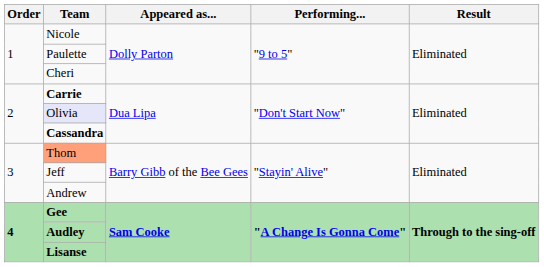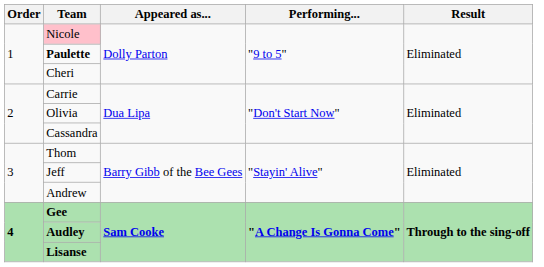Nicole | Team: no background -> pink background
Paulette | Team: normal -> bold
Carrie | Team: bold -> normal
Olivia | Team: lavender background -> no background
Cassandra | Team: bold -> normal
Thom | Team: lightsalmon background -> no background
